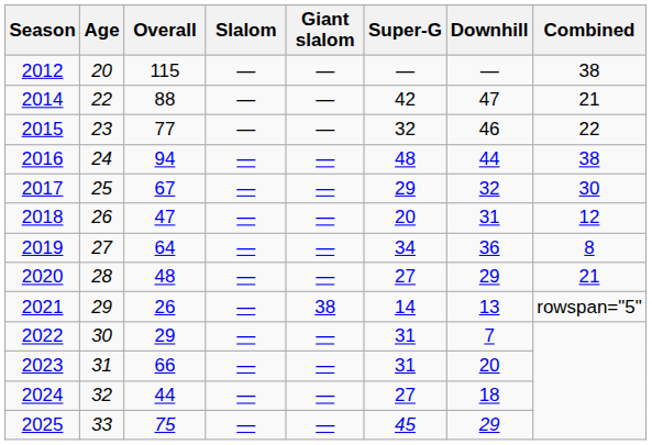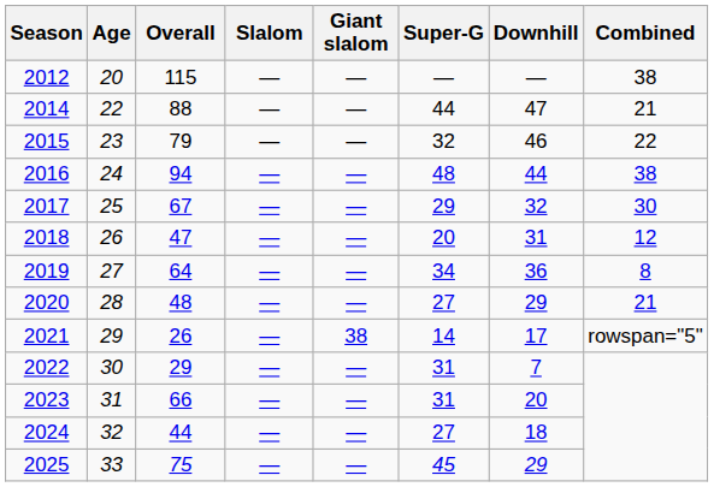2014 | Super-G: 42 -> 44
2015 | Overall: 77 -> 79
2021 | Downhill: 13 -> 17
